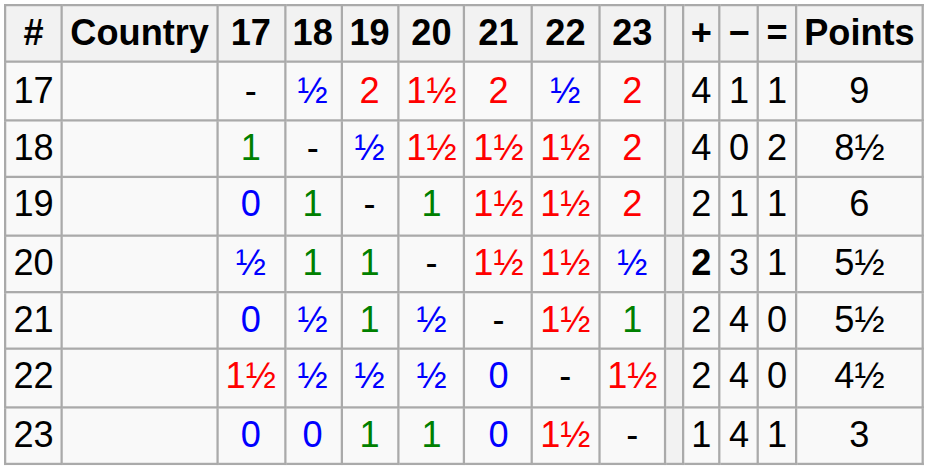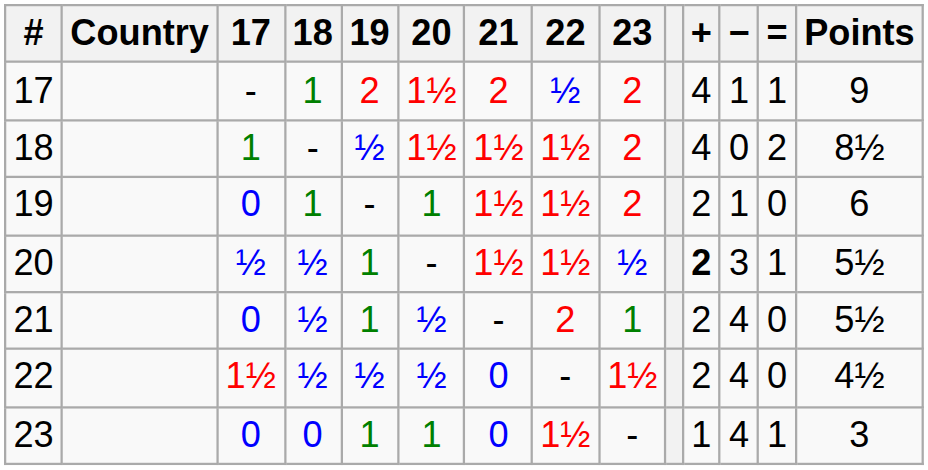row 2 | 18: ½ -> 1
row 4 | =: 1 -> 0
row 5 | 18: 1 -> ½
row 6 | 22: 1½ -> 2
